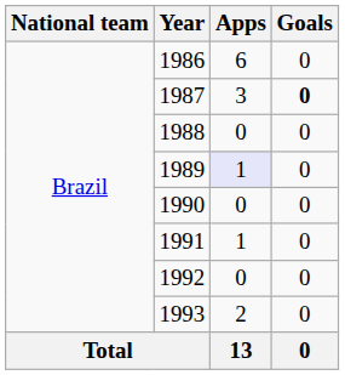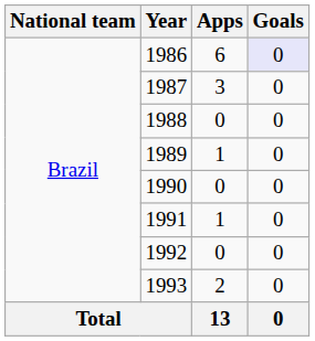1986 | Goals: no background -> lavender background
1987 | Goals: bold -> normal
1989 | Apps: lavender background -> no background
